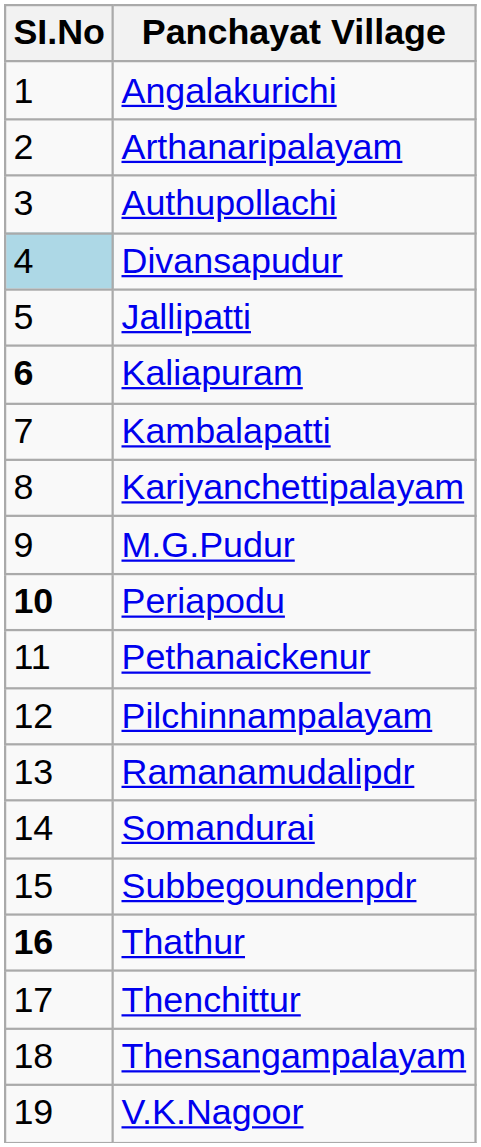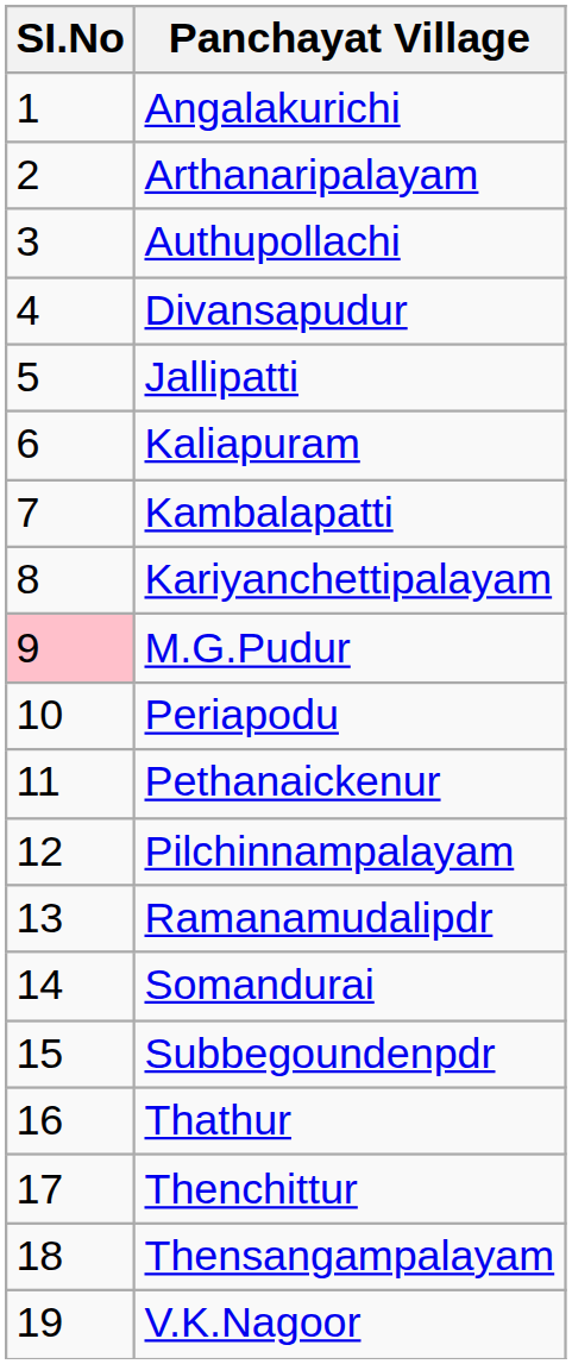Divansapudur | SI.No: lightblue background -> no background
Kaliapuram | SI.No: bold -> normal
M.G.Pudur | SI.No: no background -> pink background
Periapodu | SI.No: bold -> normal
Thathur | SI.No: bold -> normal
